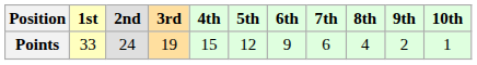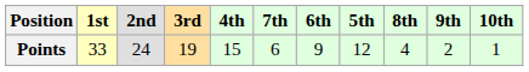columns swapped: 5th <-> 7th
